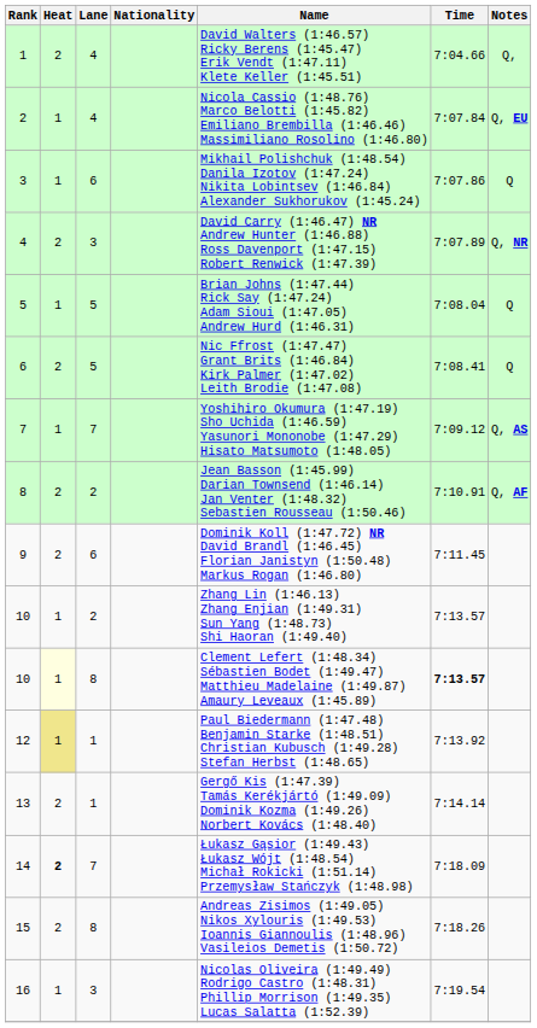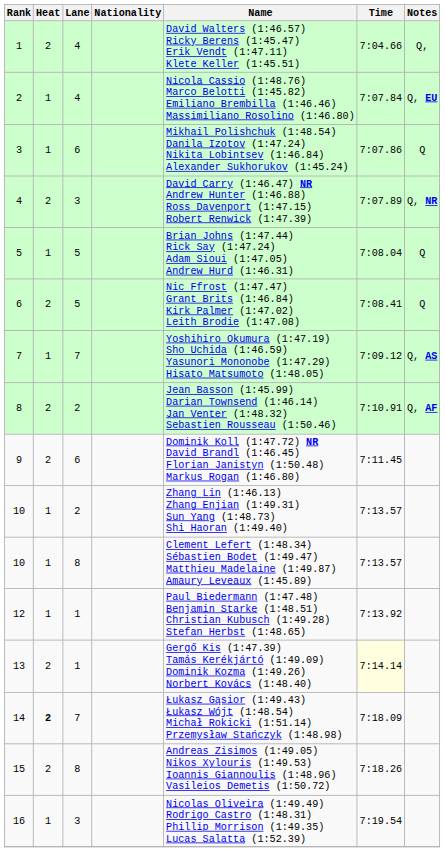10 / 8 | Heat: lightyellow background -> no background
10 / 8 | Time: bold -> normal
12 | Heat: khaki background -> no background
13 | Time: no background -> lightyellow background
